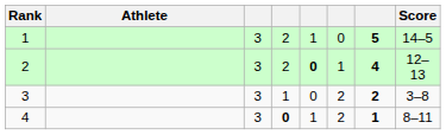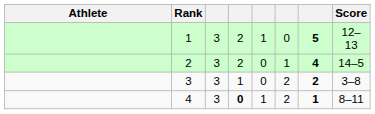columns swapped: Rank <-> Athlete
row 2 | Score: 14–5 -> 12–13
row 3 | column 5: bold -> normal
row 3 | Score: 12–13 -> 14–5
